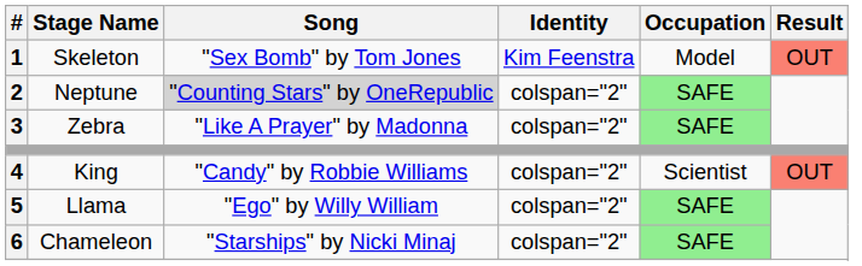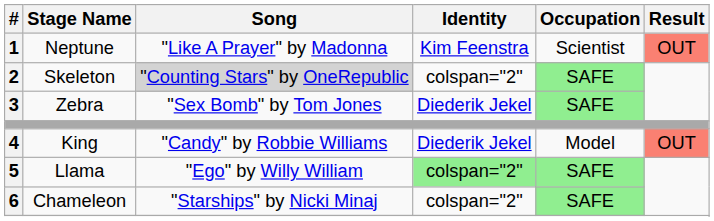1 | Stage Name: Skeleton -> Neptune
1 | Song: "Sex Bomb" by Tom Jones -> "Like A Prayer" by Madonna
1 | Occupation: Model -> Scientist
2 | Stage Name: Neptune -> Skeleton
3 | Song: "Like A Prayer" by Madonna -> "Sex Bomb" by Tom Jones
3 | Identity: colspan="2" -> Diederik Jekel
4 | Identity: colspan="2" -> Diederik Jekel
4 | Occupation: Scientist -> Model
5 | Identity: no background -> lightgreen background
